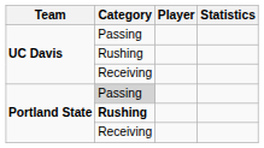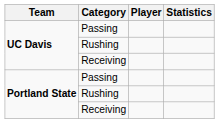Portland State / Passing | Category: lightgrey background -> no background
Portland State / Rushing | Category: bold -> normal
